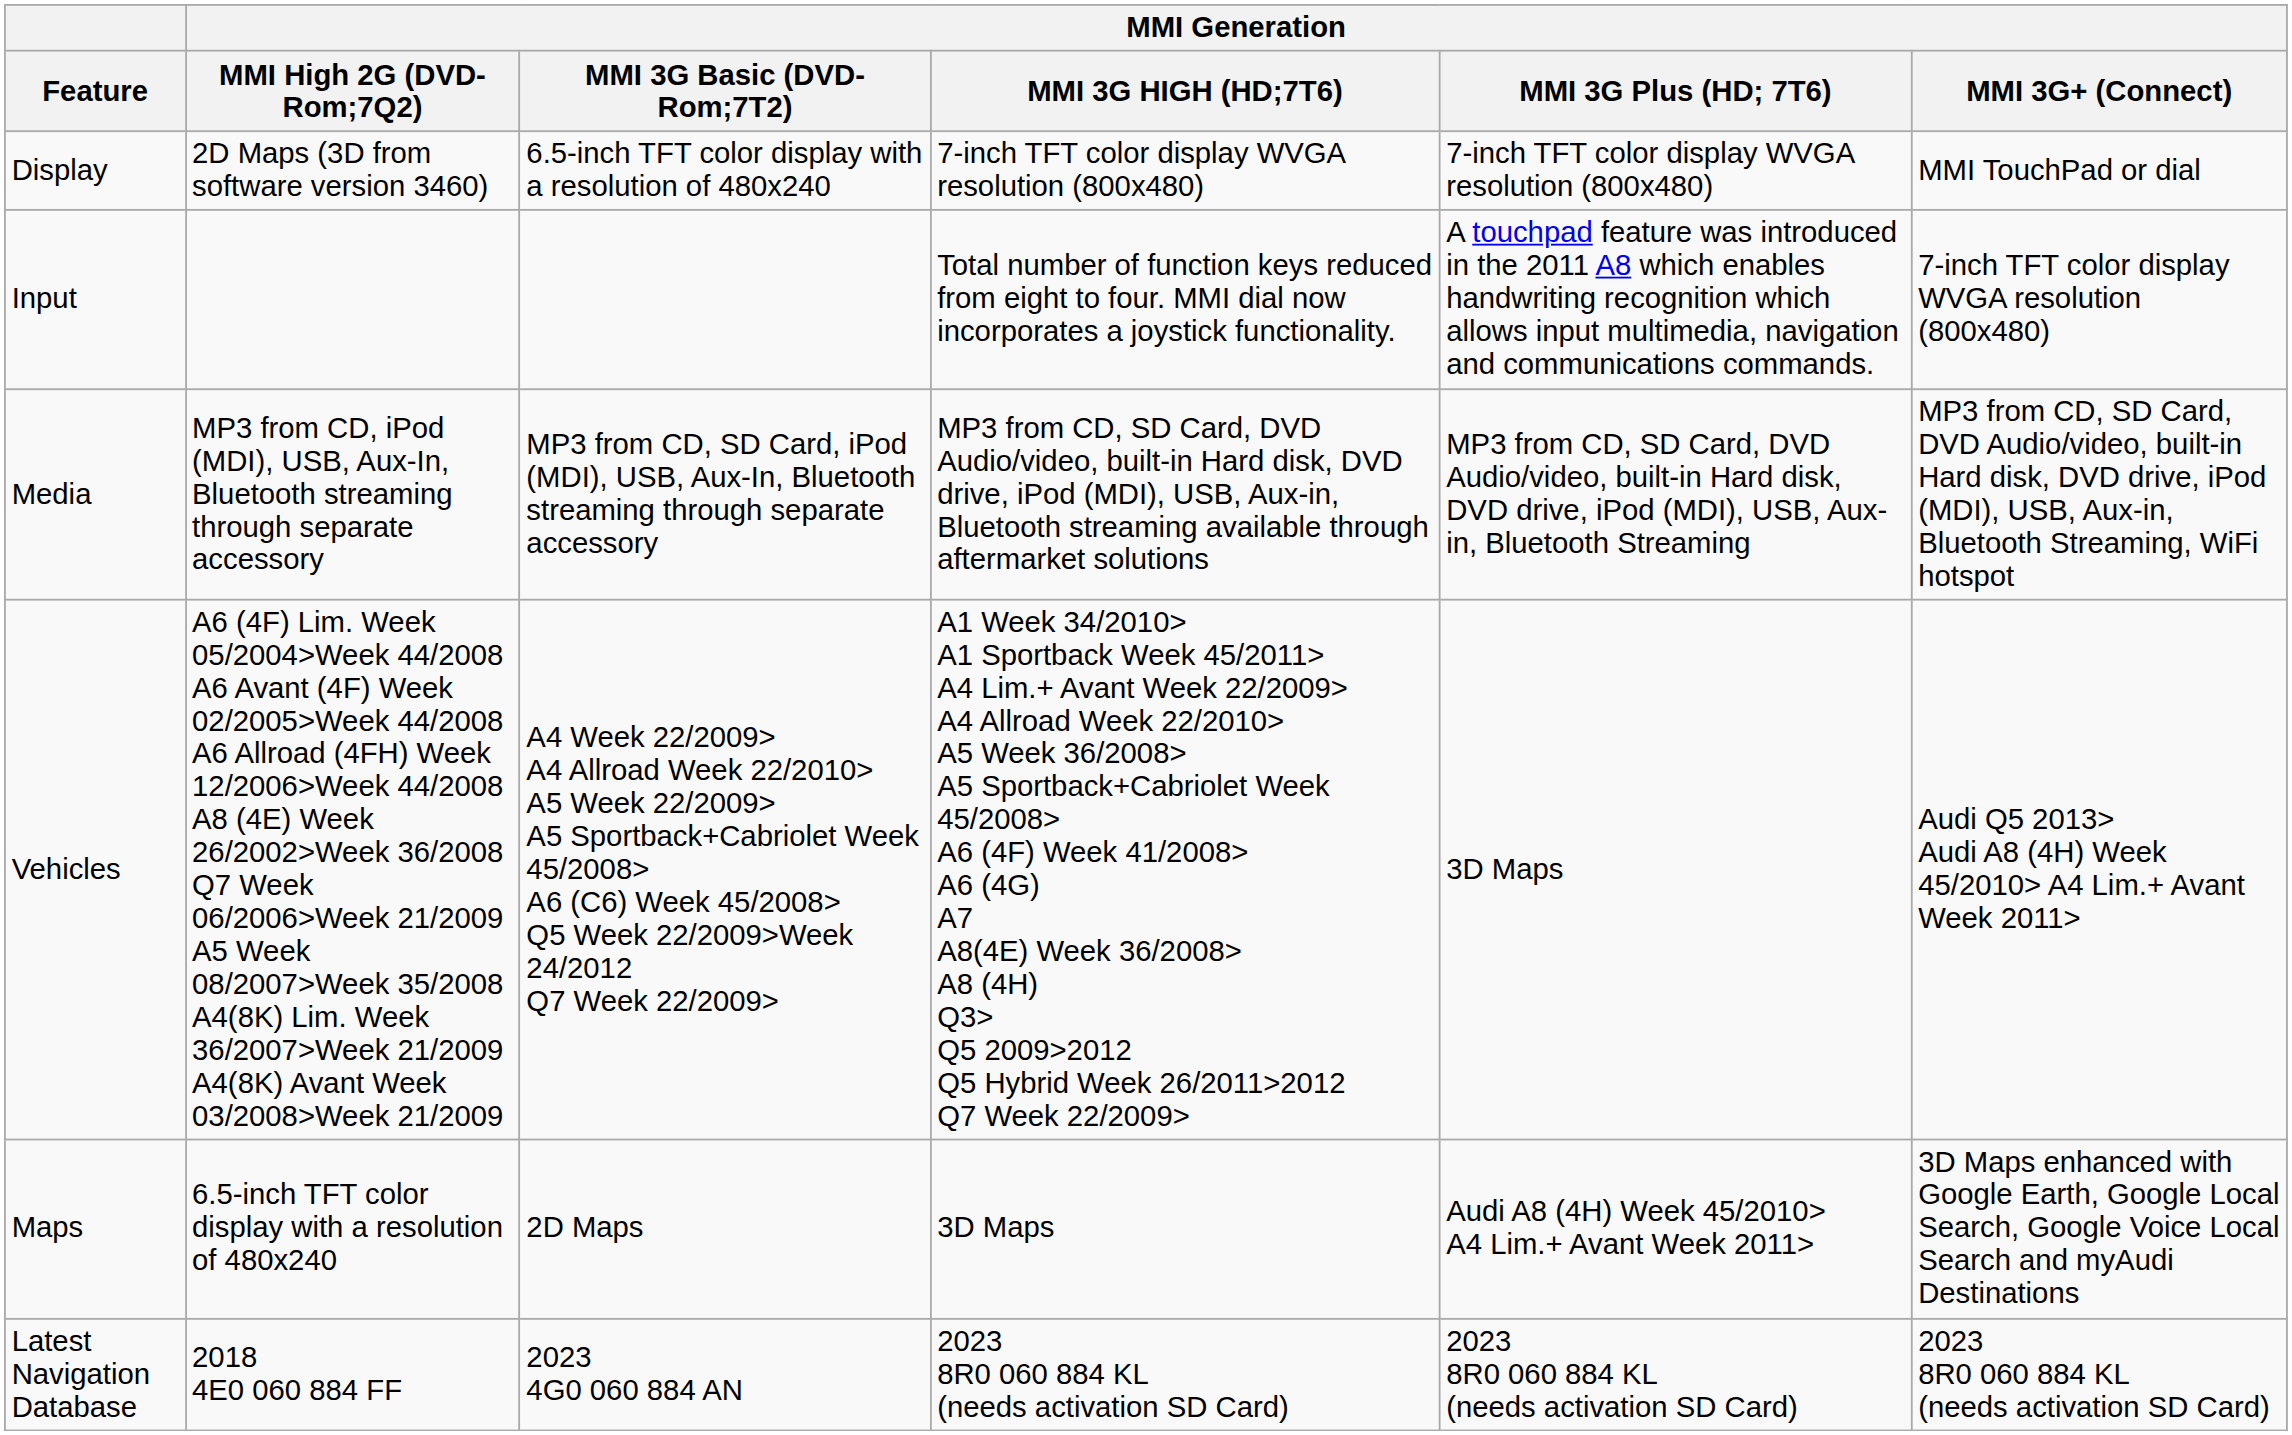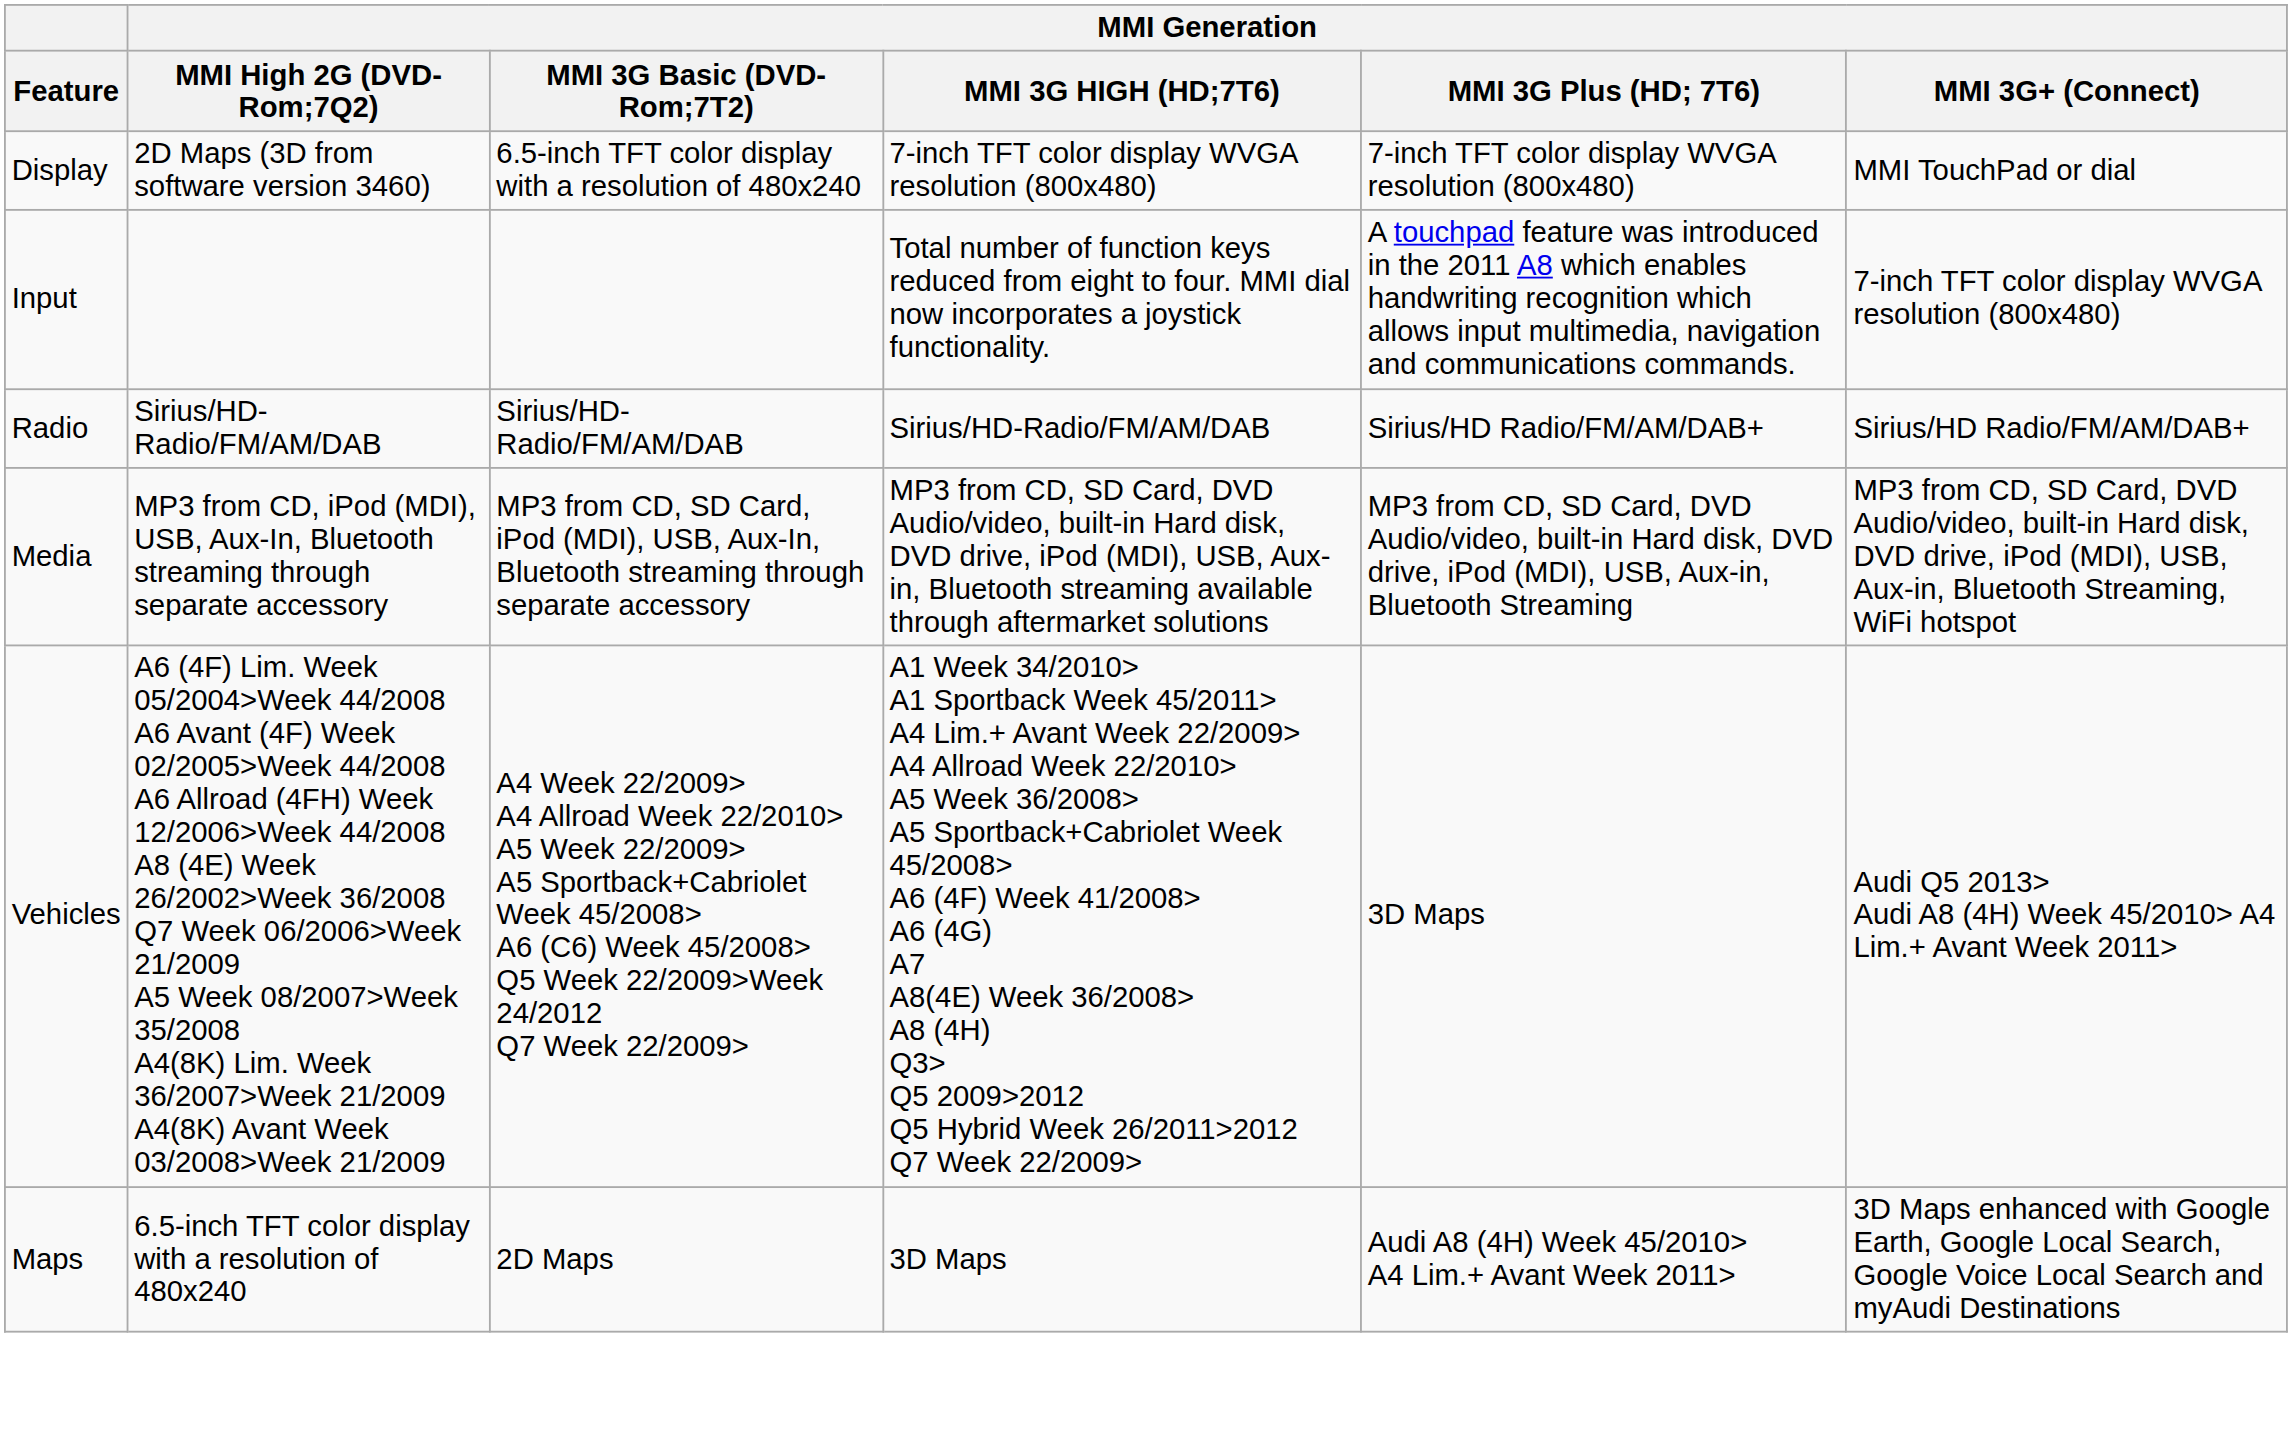+ row: Radio | Sirius/HD-Radio/FM/AM/DAB | Sirius/HD-Radio/FM/AM/DAB | Sirius/HD-Radio/FM/AM/DAB | Sirius/HD Radio/FM/AM/DAB+ | Sirius/HD Radio/FM/AM/DAB+
- row: Latest Navigation Database | 2018 4E0 060 884 FF | 2023 4G0 060 884 AN | 2023 8R0 060 884 KL (needs activation SD Card) | 2023 8R0 060 884 KL (needs activation SD Card) | 2023 8R0 060 884 KL (needs activation SD Card)
